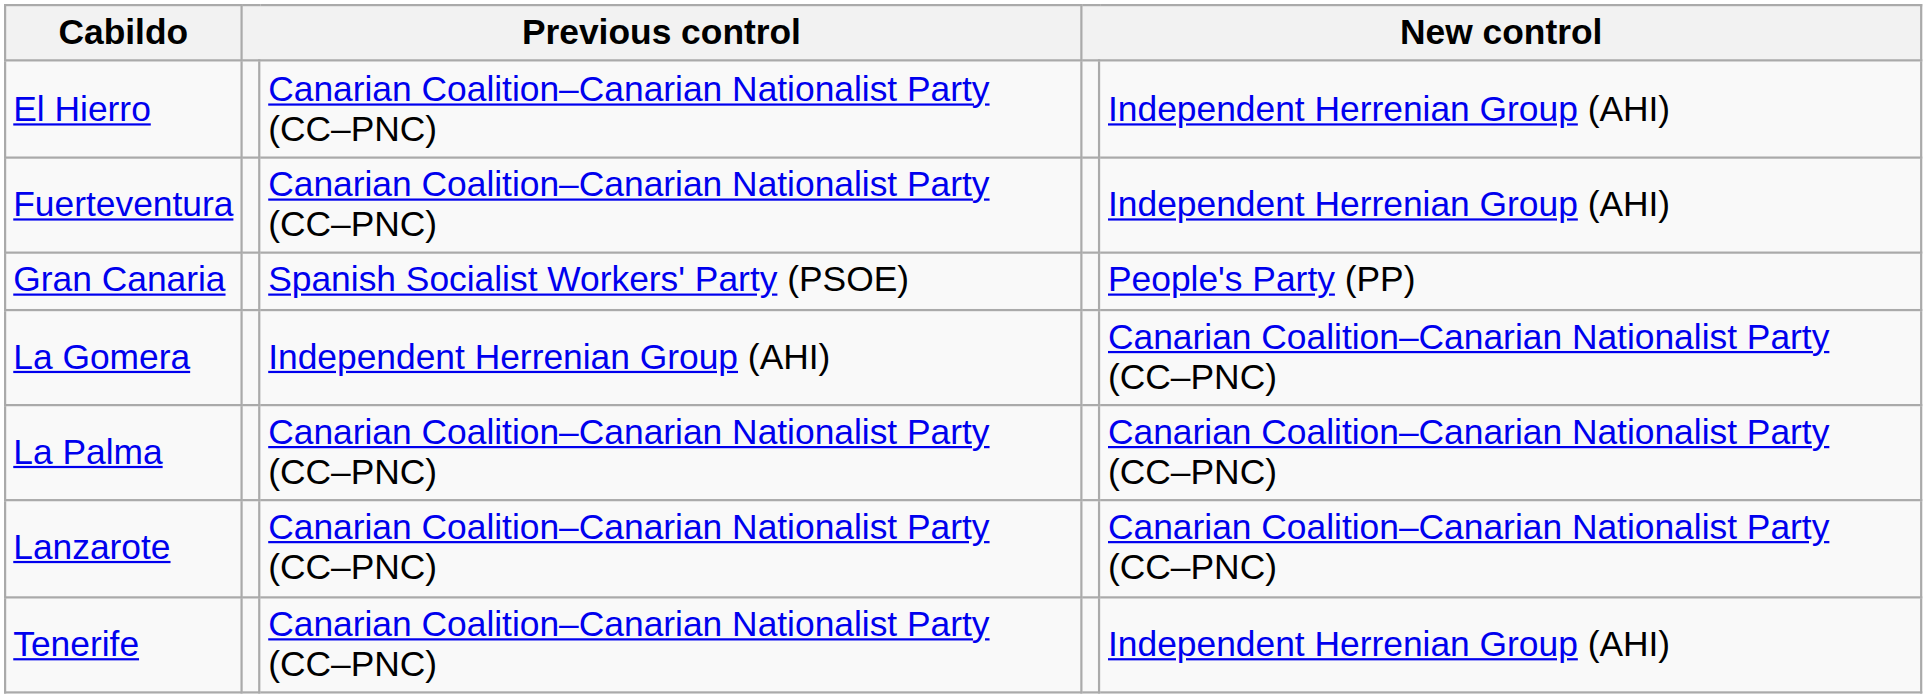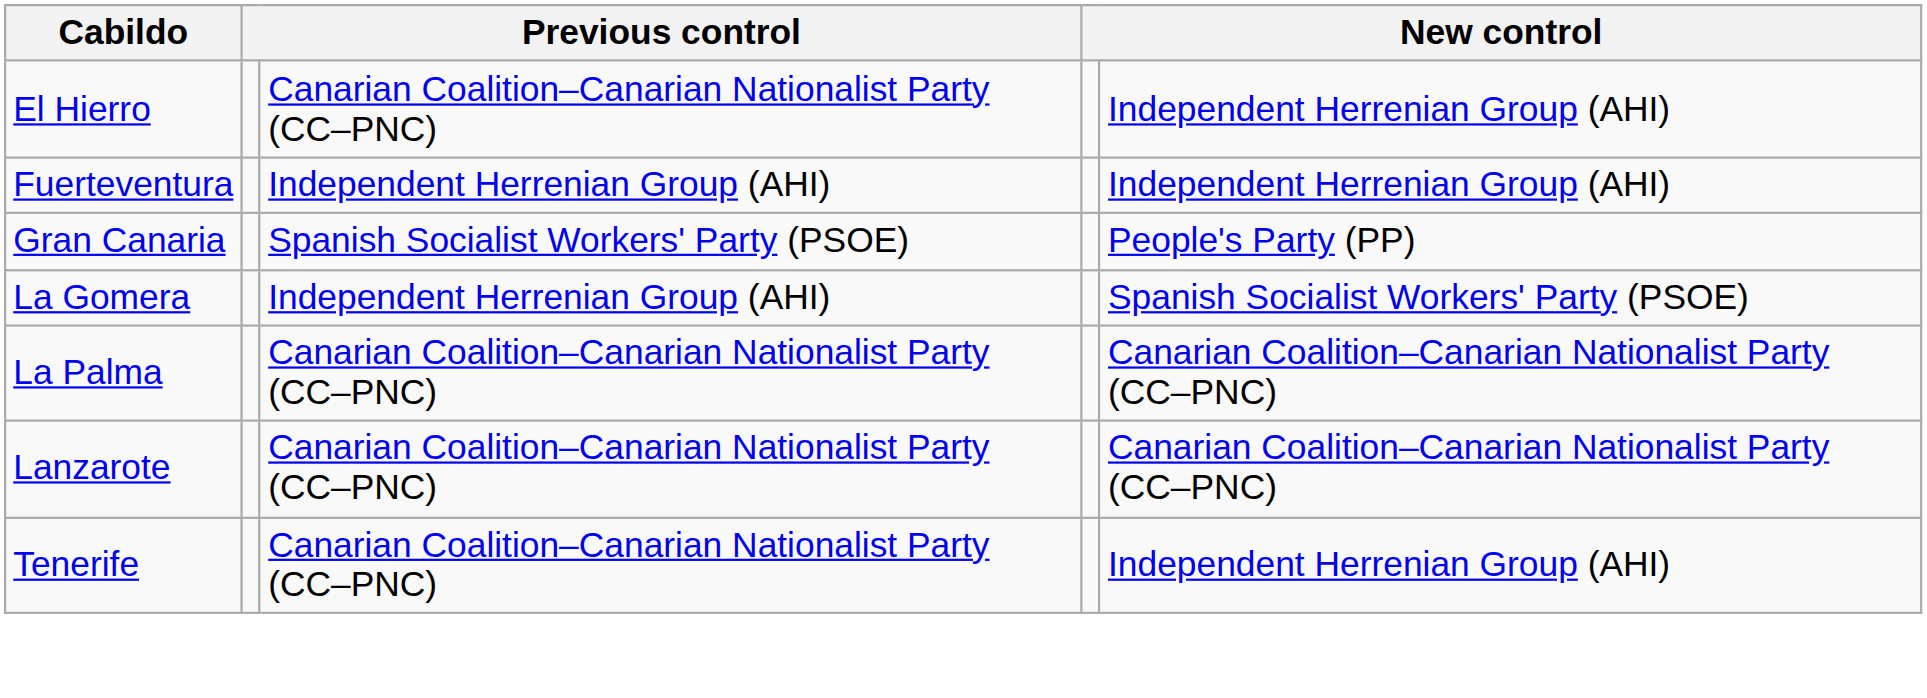Fuerteventura | column 3: Canarian Coalition–Canarian Nationalist Party (CC–PNC) -> Independent Herrenian Group (AHI)
La Gomera | column 5: Canarian Coalition–Canarian Nationalist Party (CC–PNC) -> Spanish Socialist Workers' Party (PSOE)
